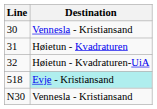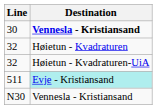row 2 | Destination: normal -> bold
row 3 | Line: 31 -> 32
row 5 | Line: 518 -> 511
